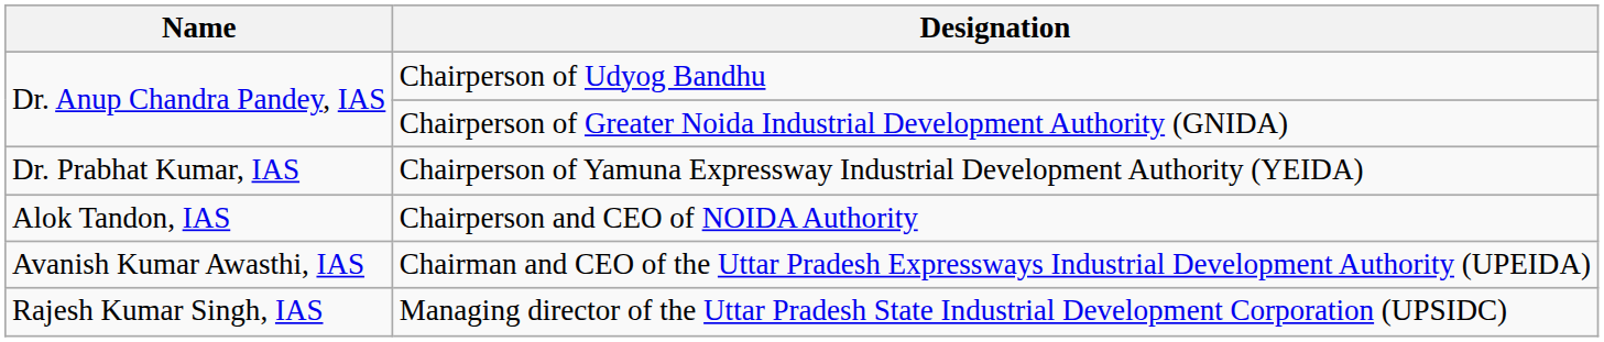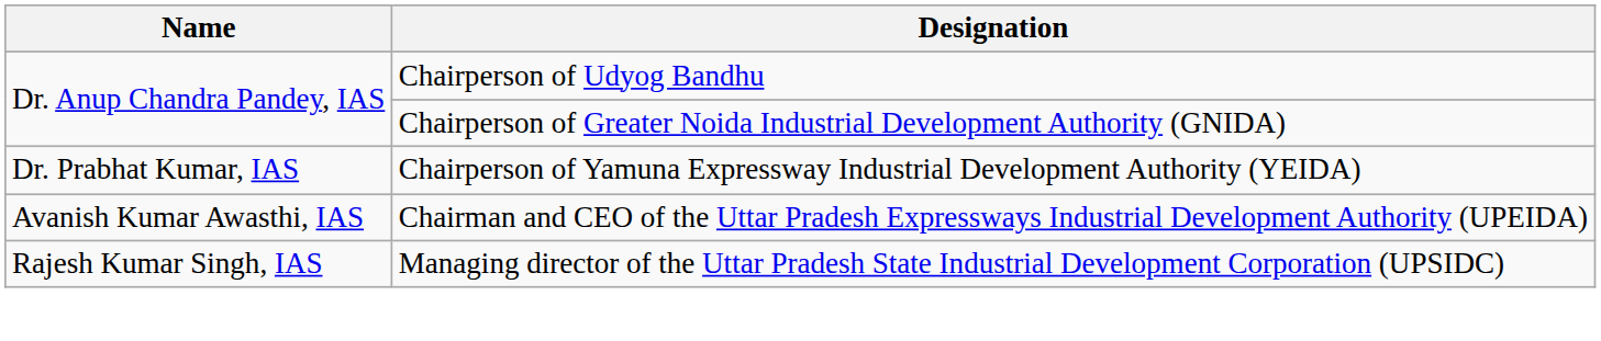- row: Alok Tandon, IAS | Chairperson and CEO of NOIDA Authority
